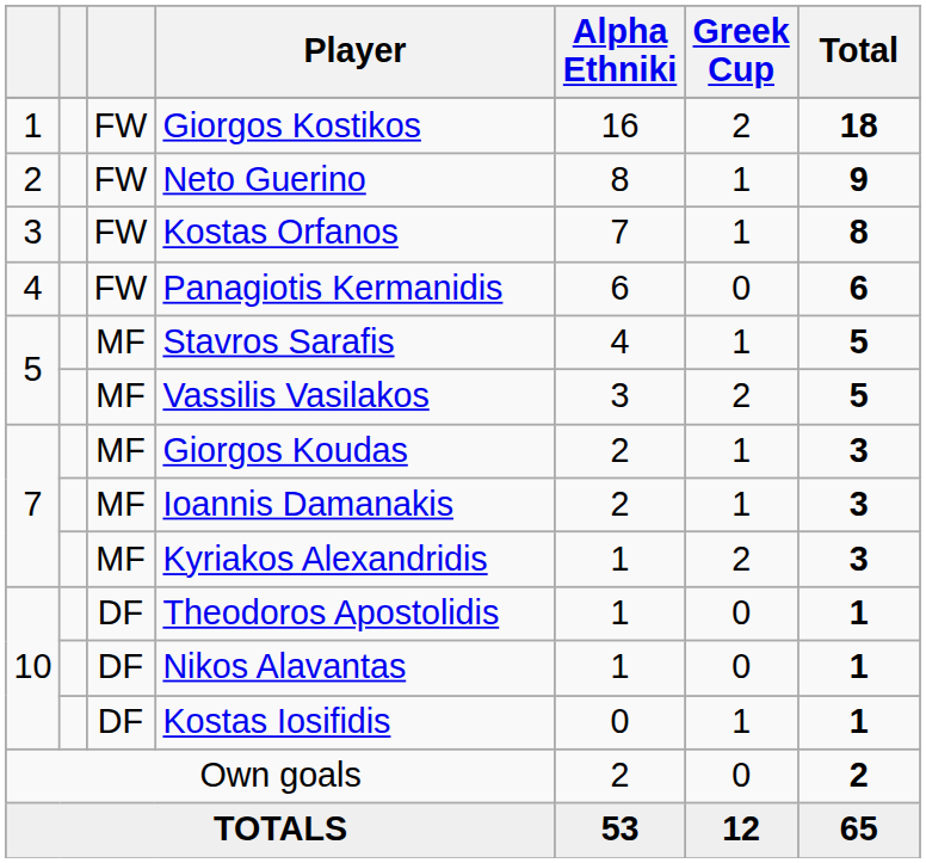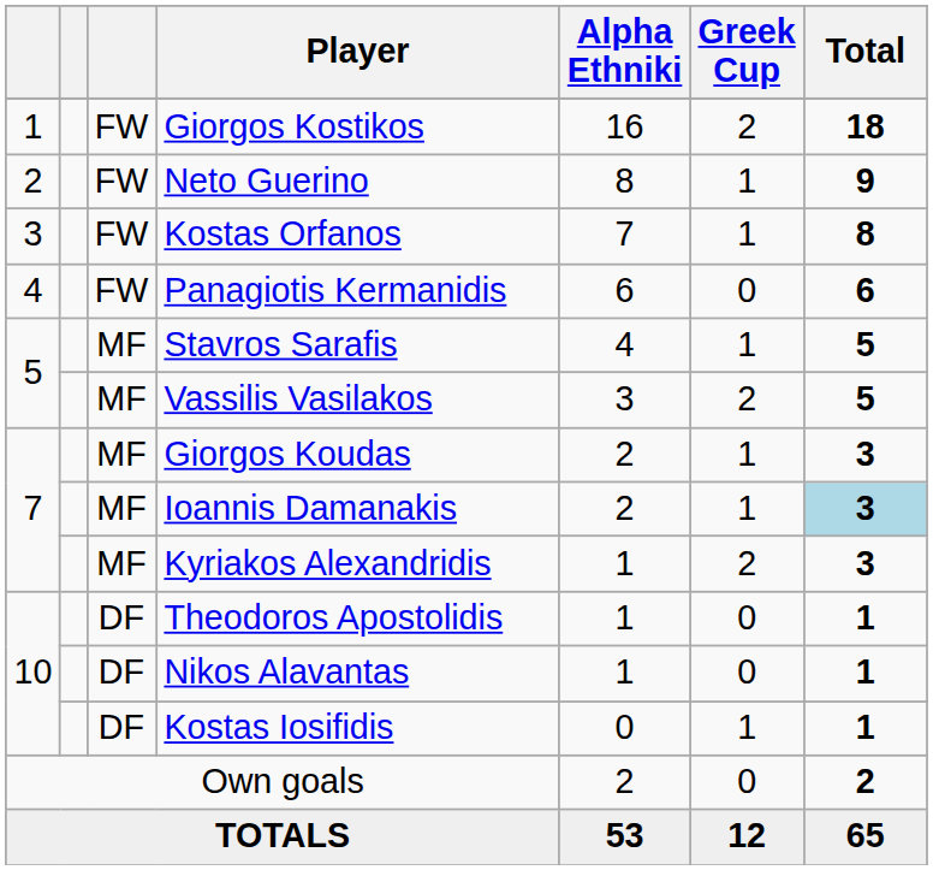Ioannis Damanakis | Total: no background -> lightblue background
